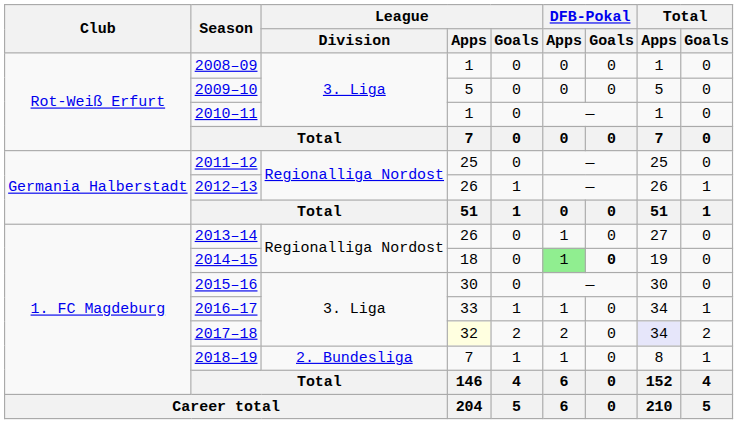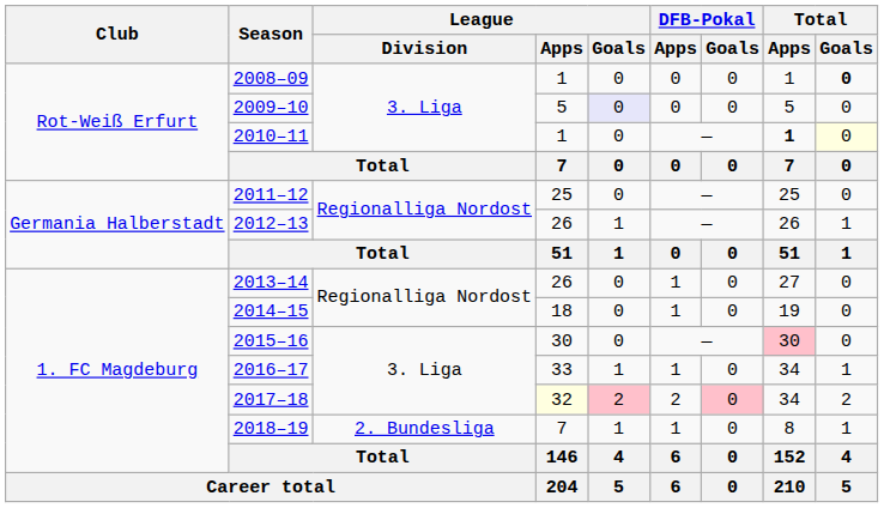2008–09 | Total / Goals: normal -> bold
2009–10 | League / Goals: no background -> lavender background
2010–11 | Total / Apps: normal -> bold
2010–11 | Total / Goals: no background -> lightyellow background
2014–15 | DFB-Pokal / Apps: lightgreen background -> no background
2014–15 | DFB-Pokal / Goals: bold -> normal
2015–16 | Total / Apps: no background -> pink background
2017–18 | League / Goals: no background -> pink background
2017–18 | DFB-Pokal / Goals: no background -> pink background
2017–18 | Total / Apps: lavender background -> no background
